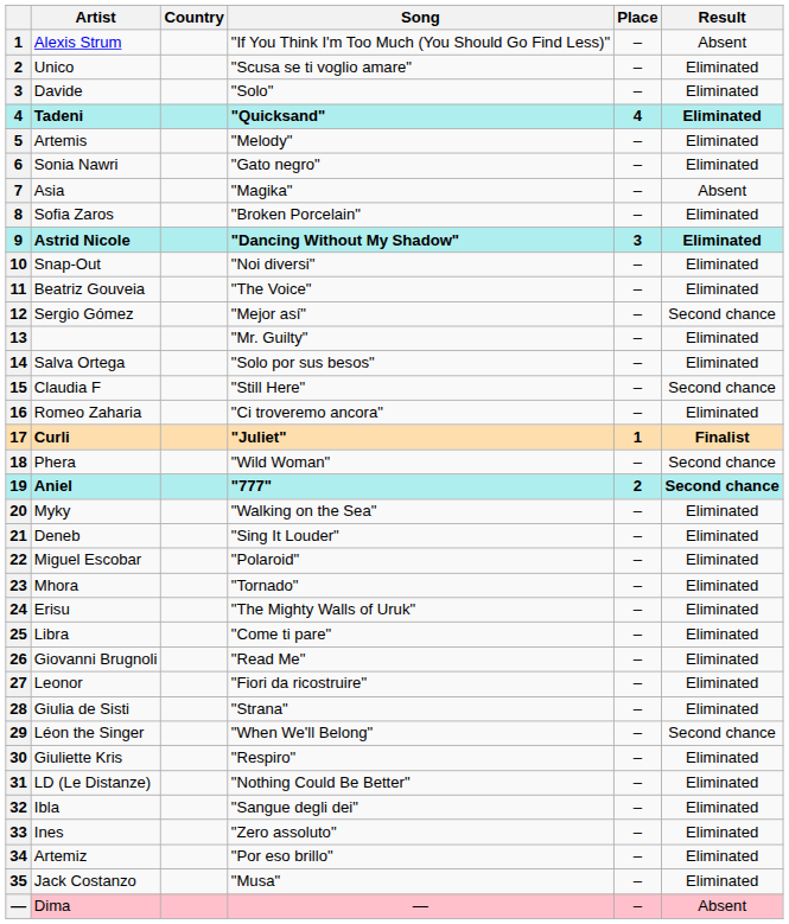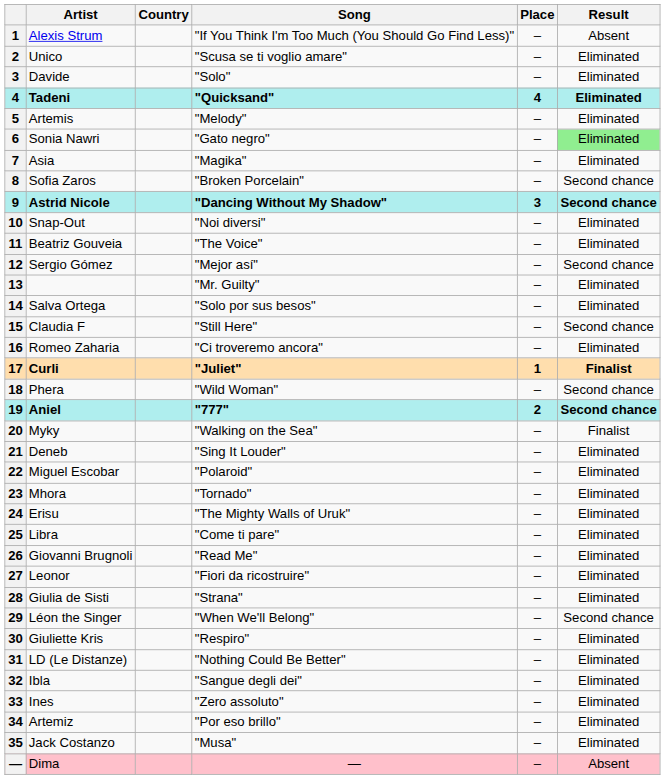Sonia Nawri | Result: no background -> lightgreen background
Asia | Result: Absent -> Eliminated
Sofia Zaros | Result: Eliminated -> Second chance
Astrid Nicole | Result: Eliminated -> Second chance
Myky | Result: Eliminated -> Finalist
